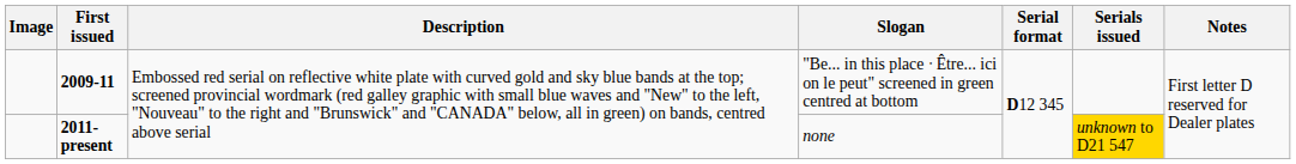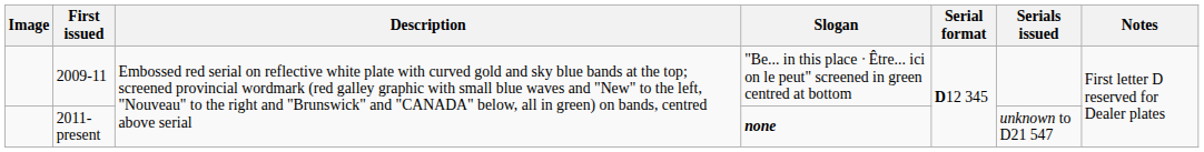row 2 | First issued: bold -> normal
row 3 | First issued: bold -> normal
row 3 | Slogan: normal -> bold
row 3 | Serials issued: gold background -> no background
